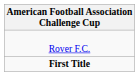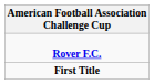row 2 | column 1: normal -> bold
